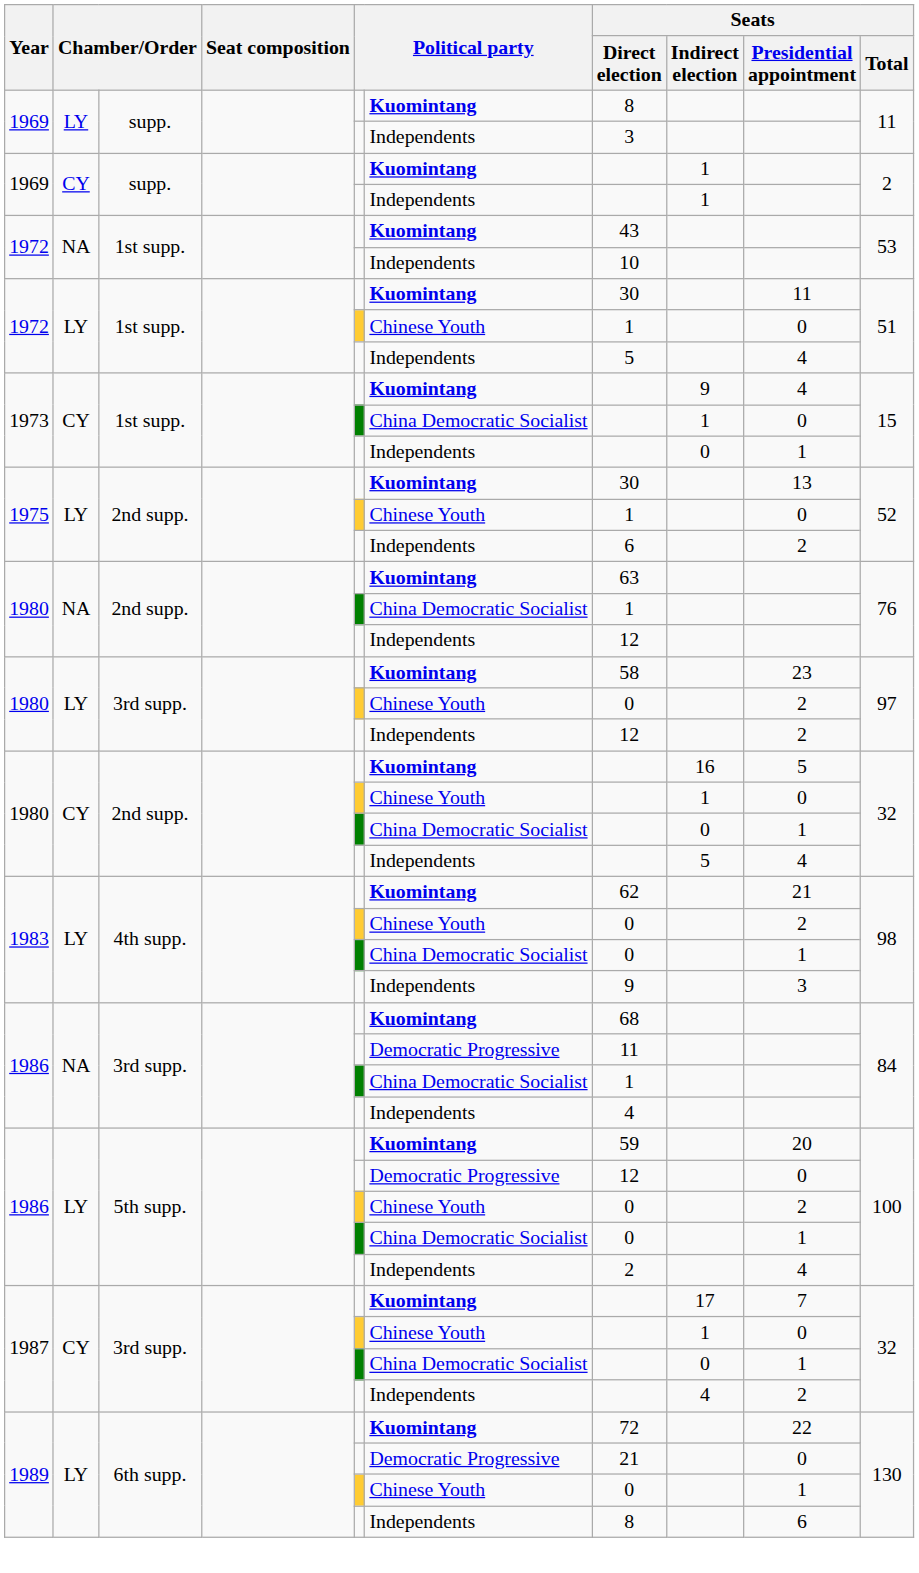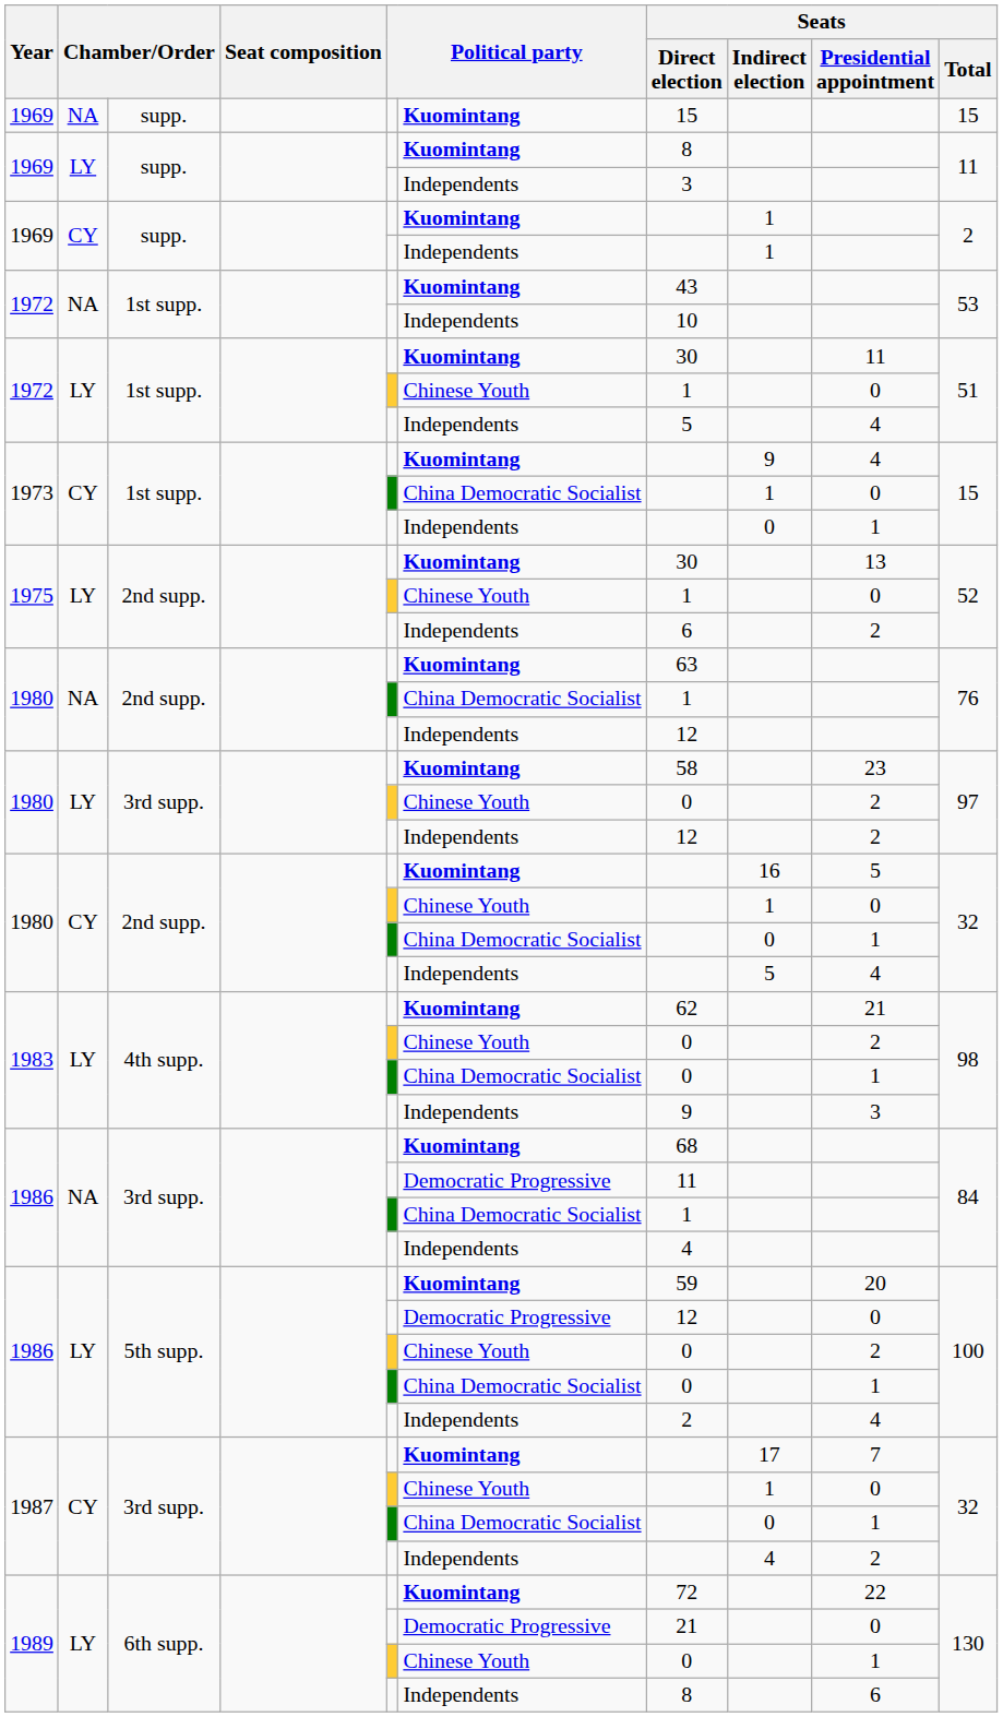+ row: 1969 | NA | supp. | Kuomintang | 15 | 15
